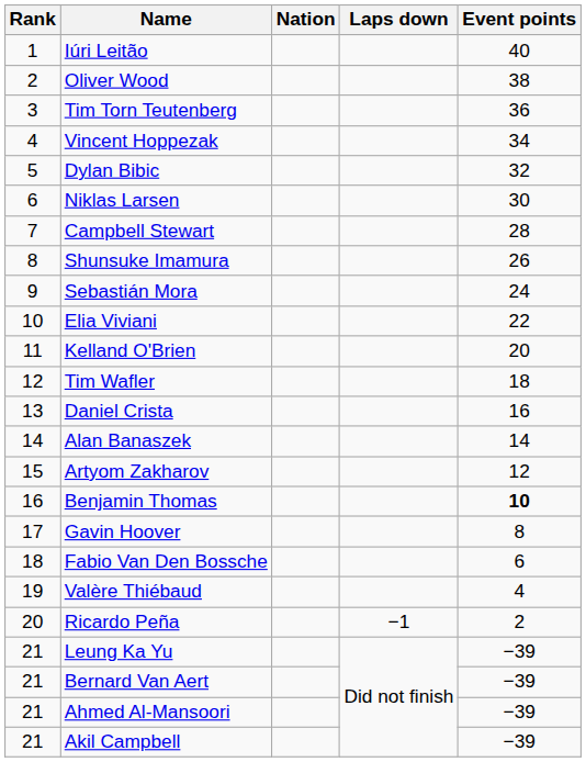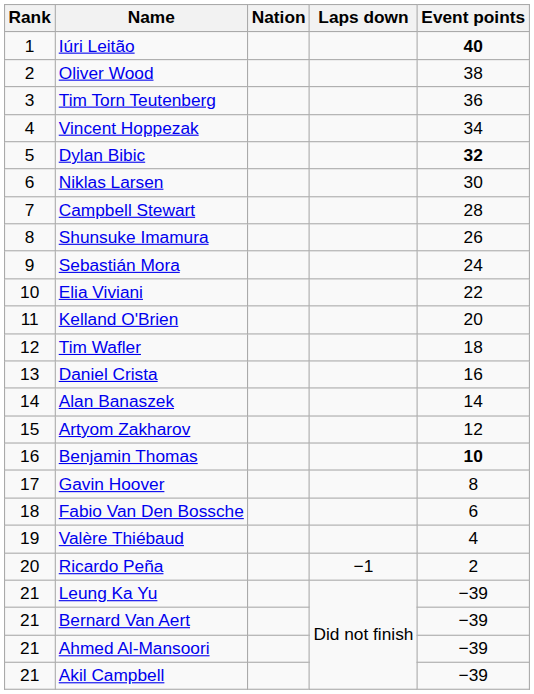Iúri Leitão | Event points: normal -> bold
Dylan Bibic | Event points: normal -> bold
